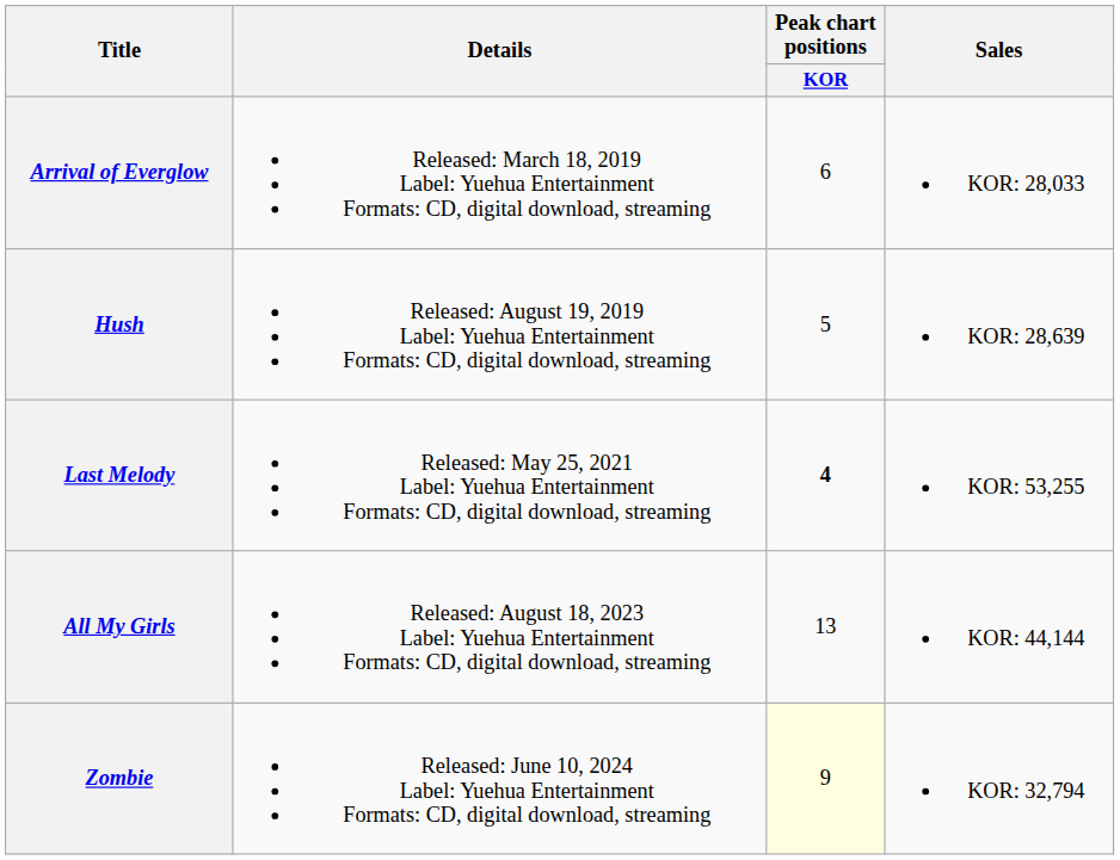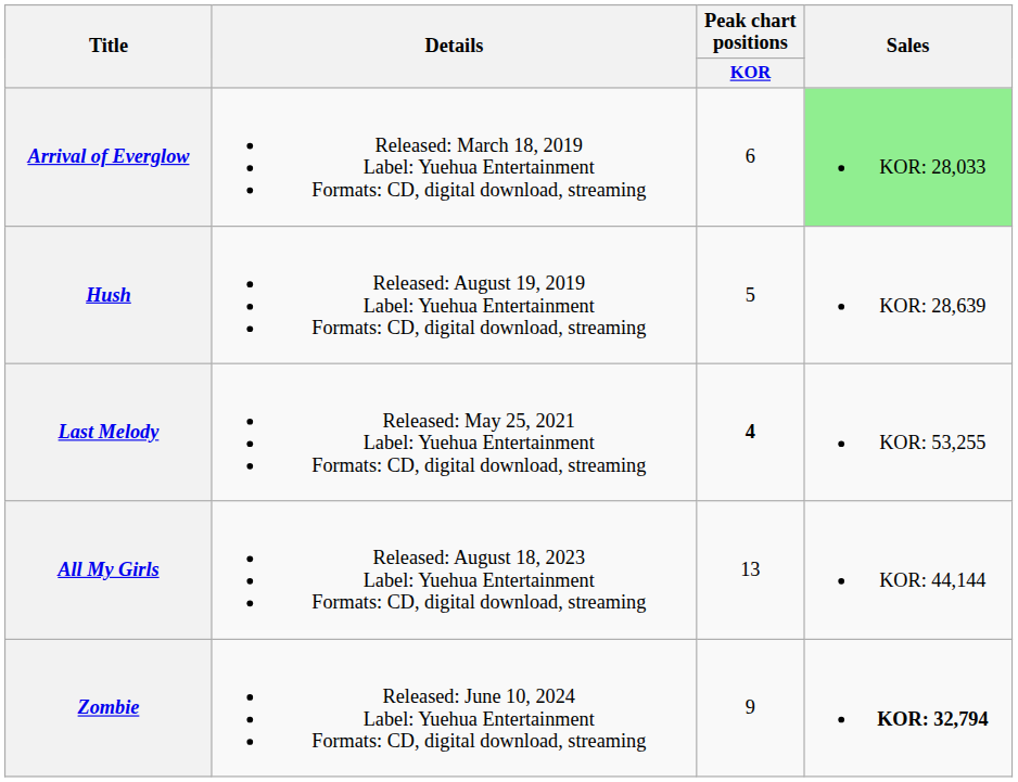Arrival of Everglow | Sales: no background -> lightgreen background
Zombie | Peak chart positions / KOR: lightyellow background -> no background
Zombie | Sales: normal -> bold
